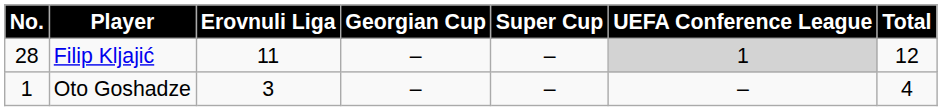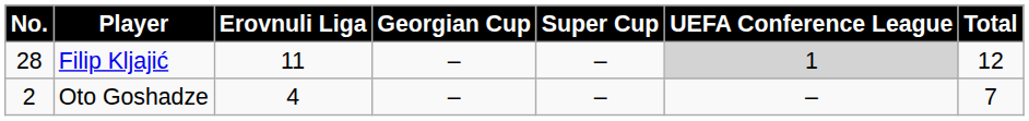Oto Goshadze | No.: 1 -> 2
Oto Goshadze | Erovnuli Liga: 3 -> 4
Oto Goshadze | Total: 4 -> 7
